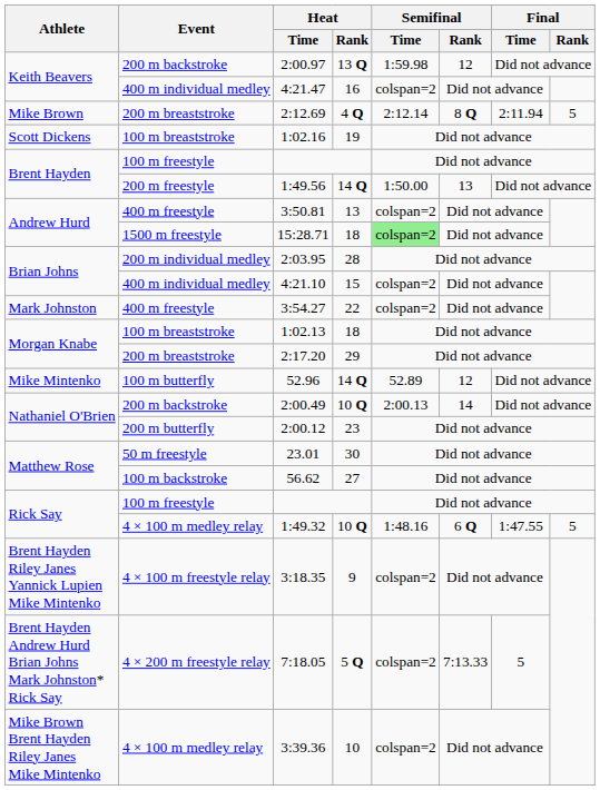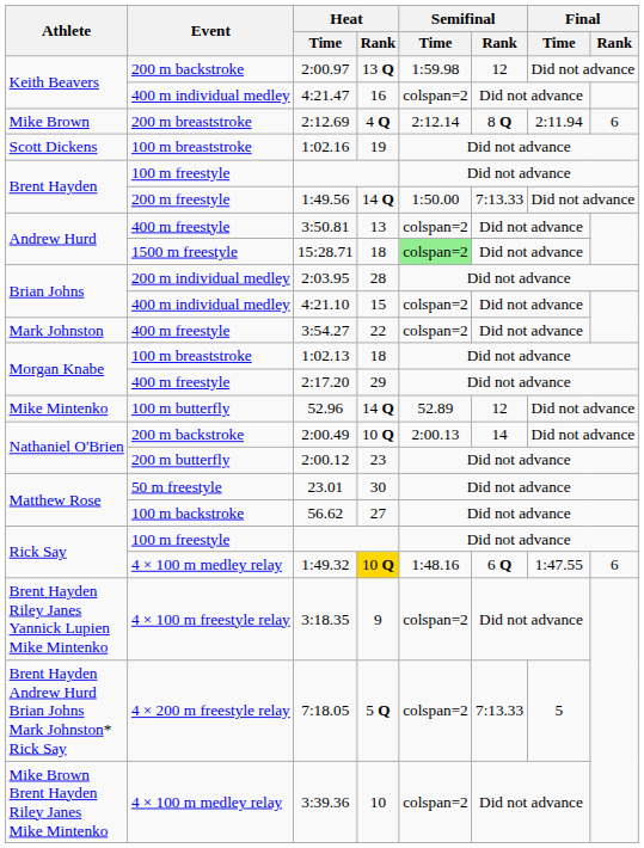2:12.69 | Final / Rank: 5 -> 6
1:49.56 | Semifinal / Rank: 13 -> 7:13.33
2:17.20 | Event: 200 m breaststroke -> 400 m freestyle
1:49.32 | Heat / Rank: no background -> gold background
1:49.32 | Final / Rank: 5 -> 6
